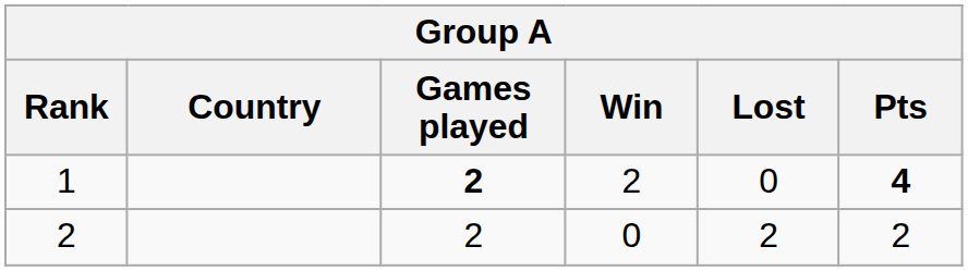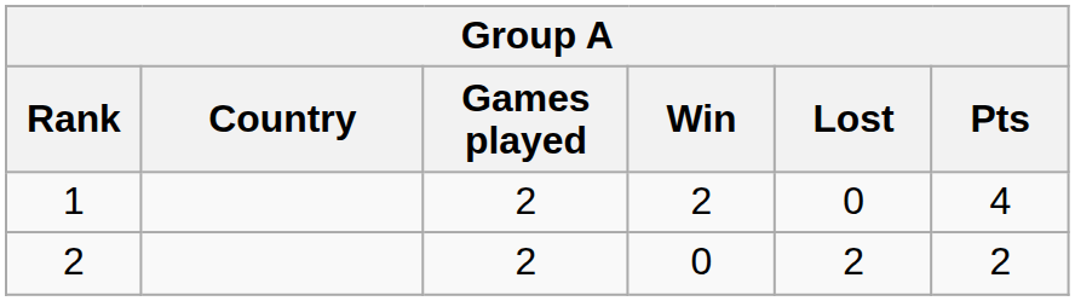1 | Games played: bold -> normal
1 | Pts: bold -> normal
